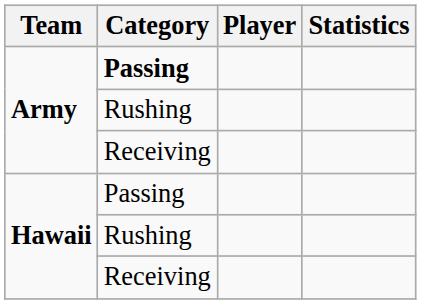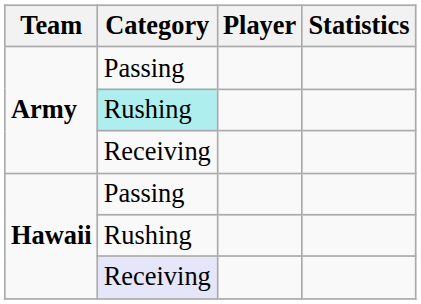Army / Passing | Category: bold -> normal
Army / Rushing | Category: no background -> paleturquoise background
Hawaii / Receiving | Category: no background -> lavender background
